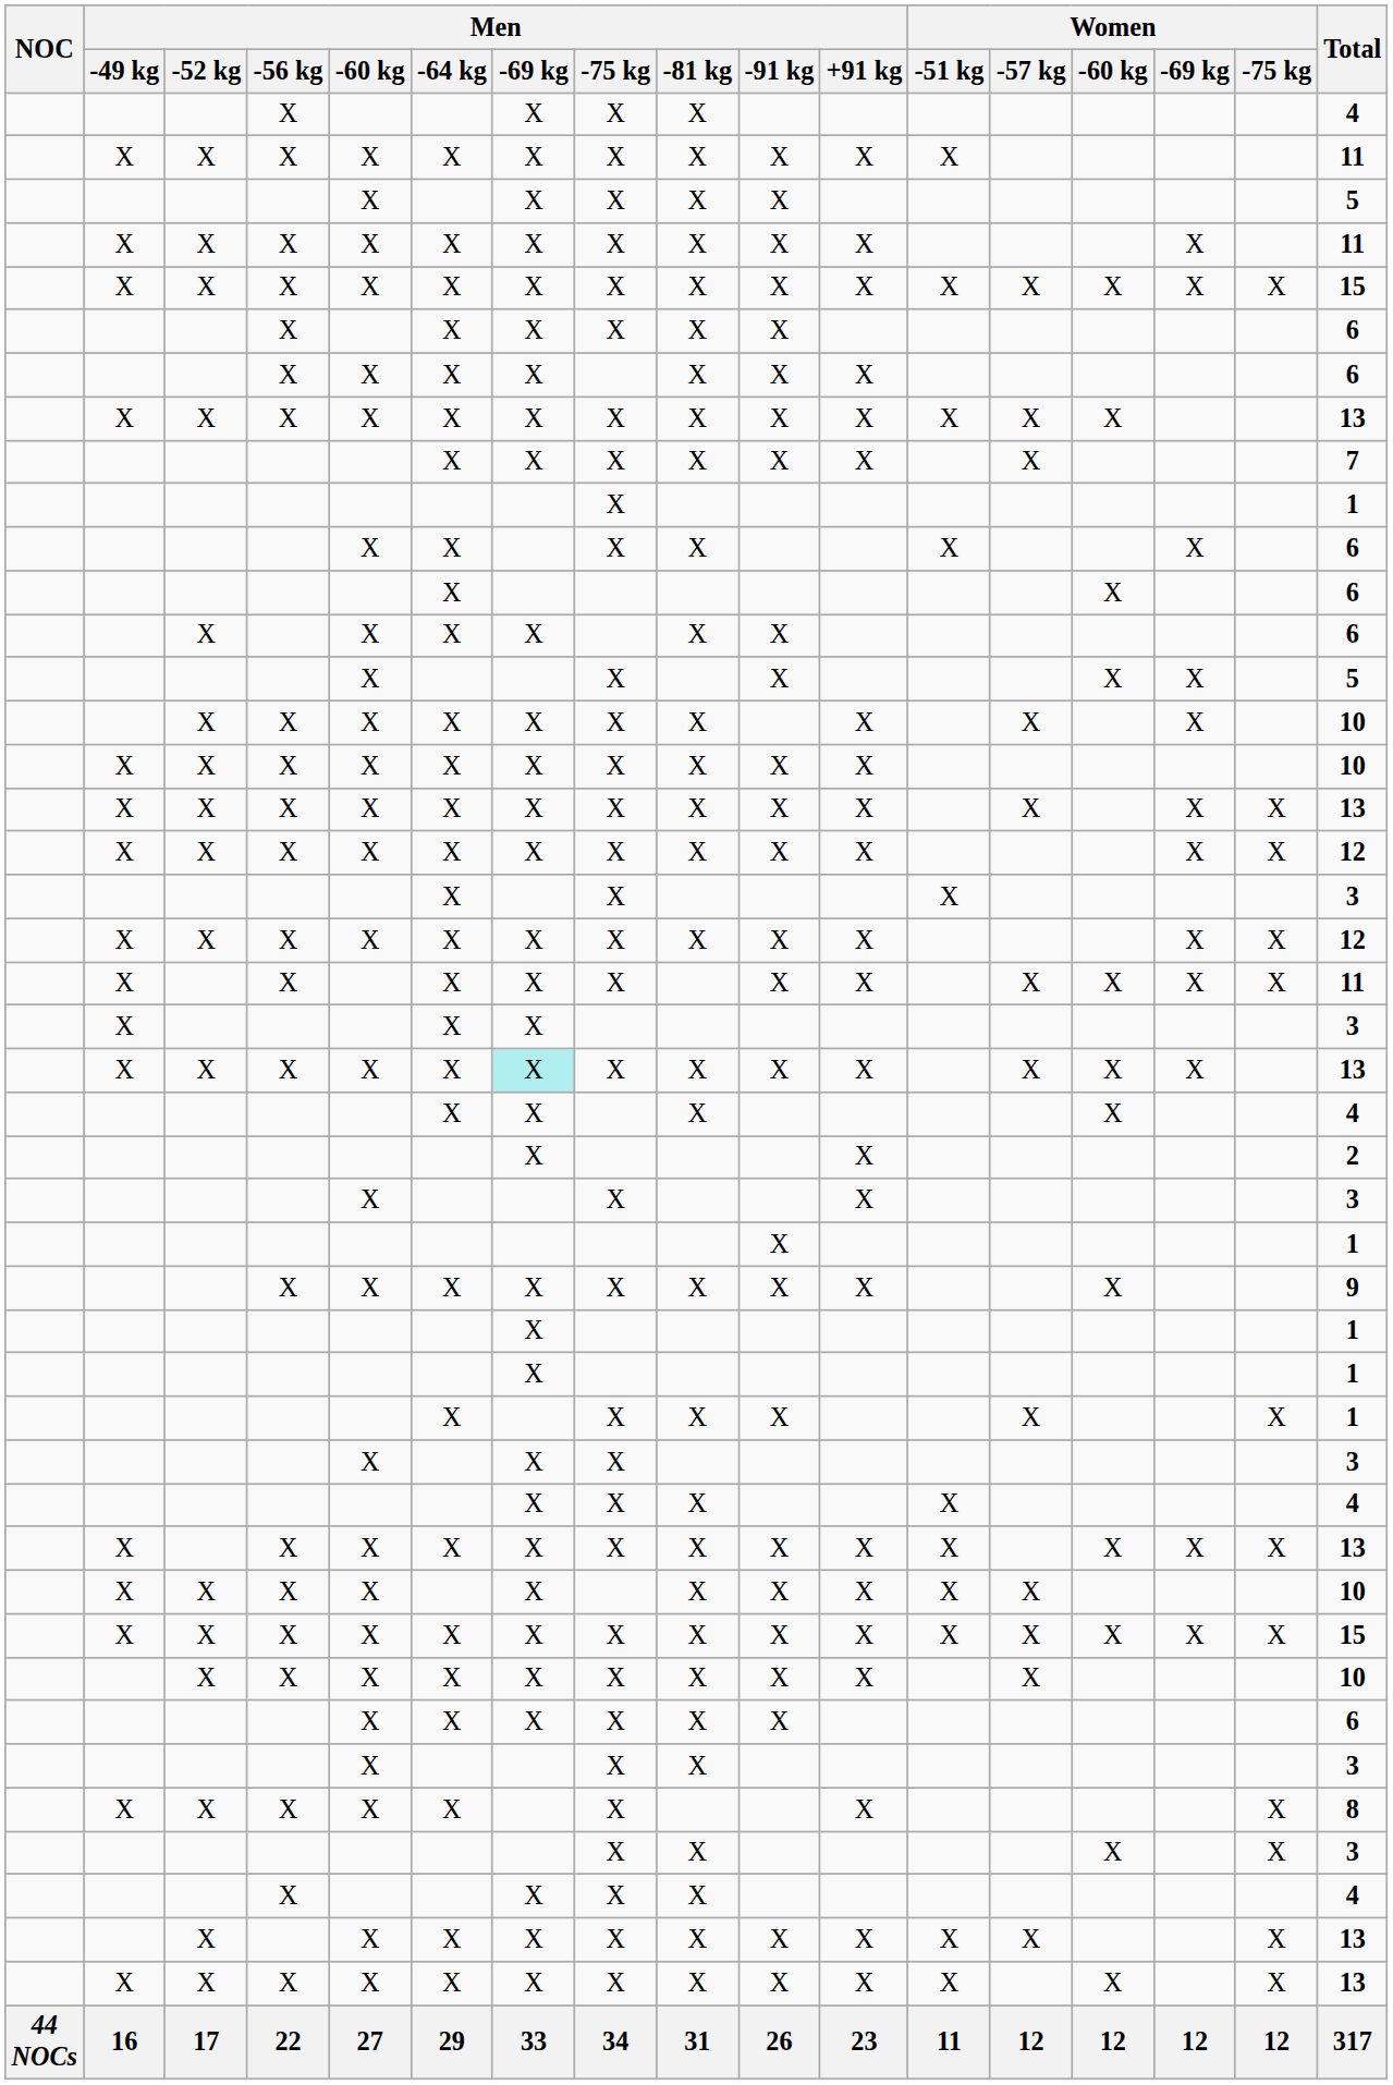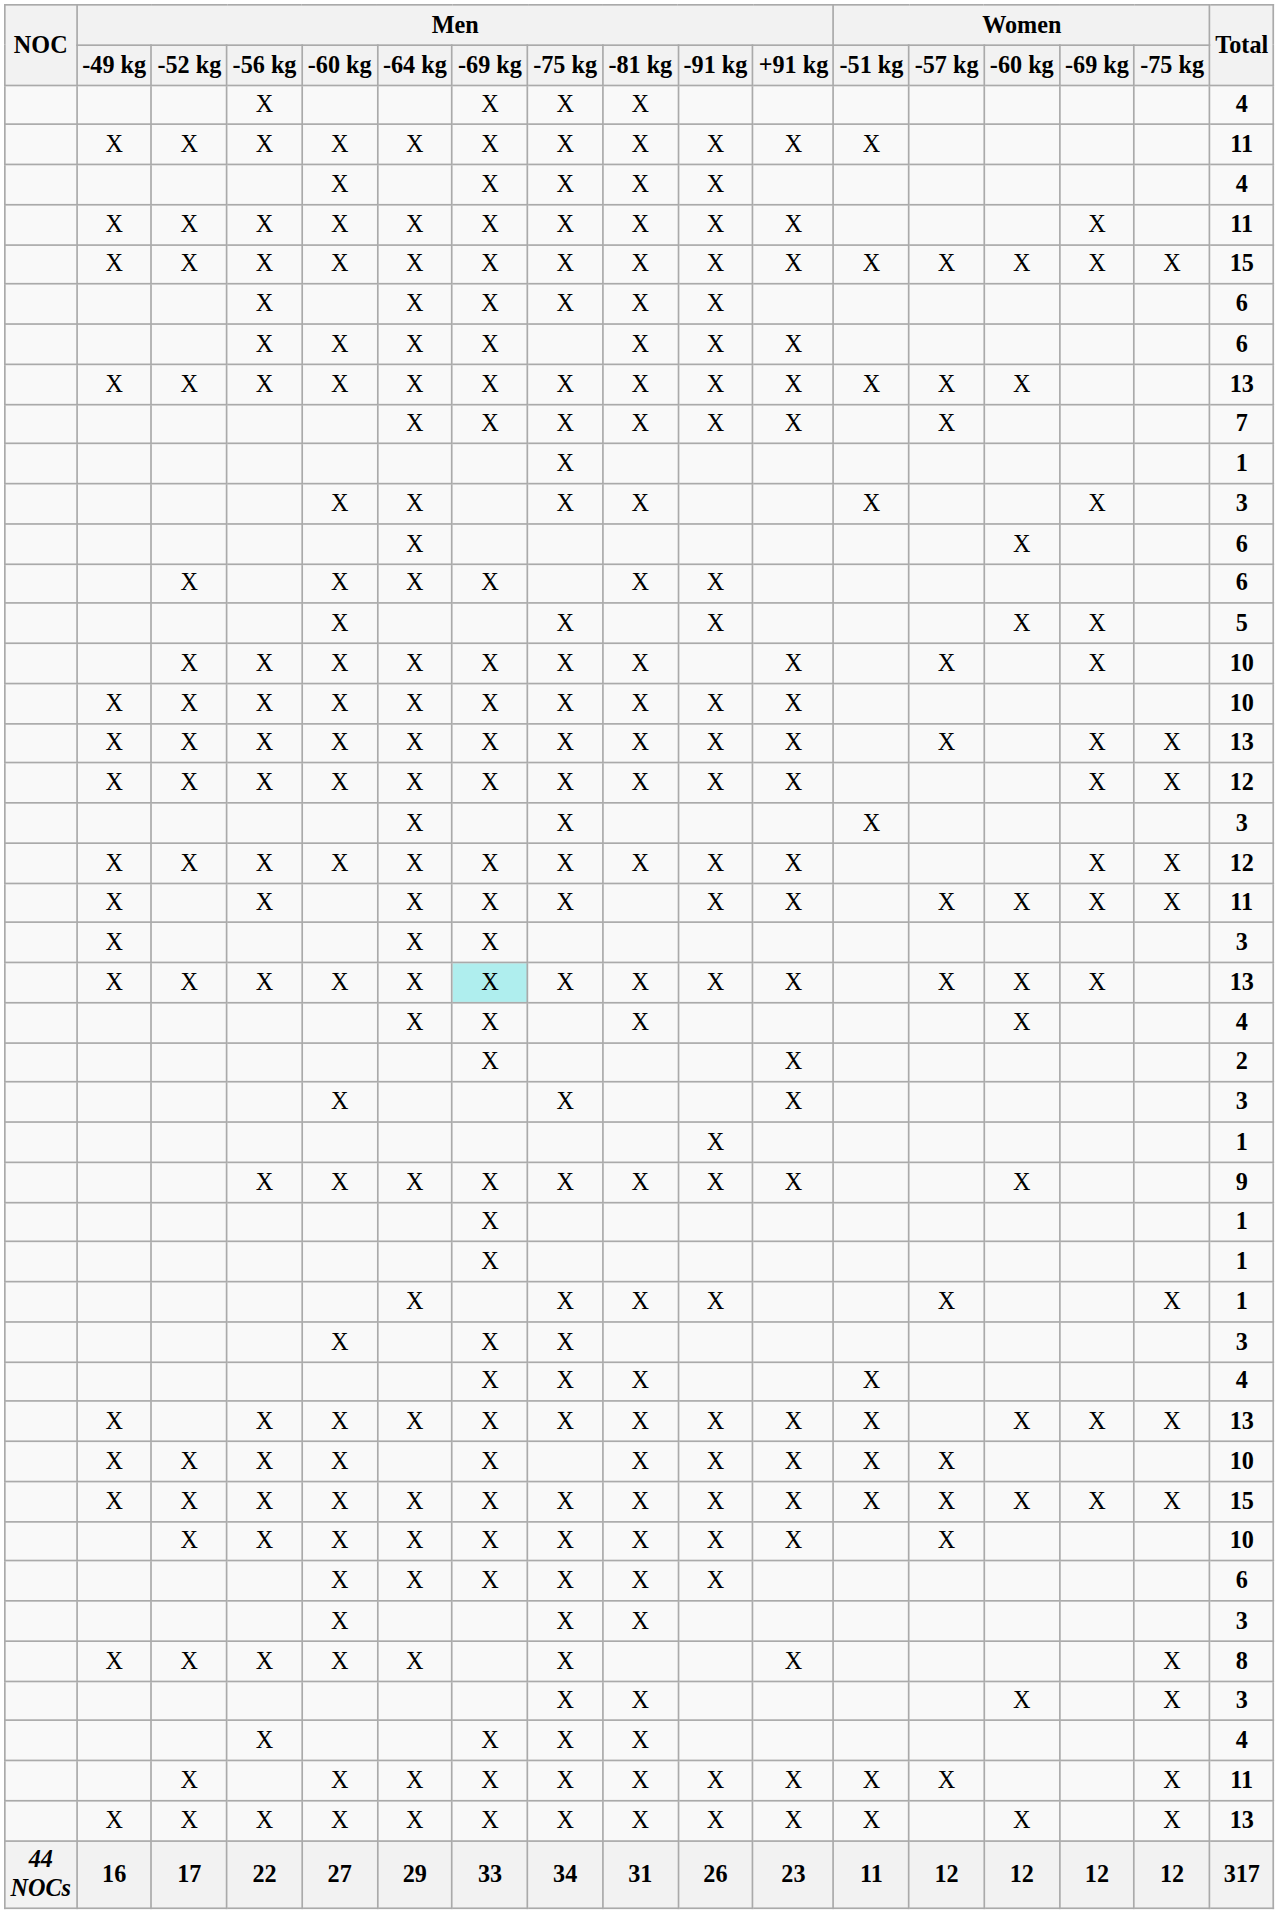row 5 | Total: 5 -> 4
row 13 | Total: 6 -> 3
row 45 | Total: 13 -> 11
